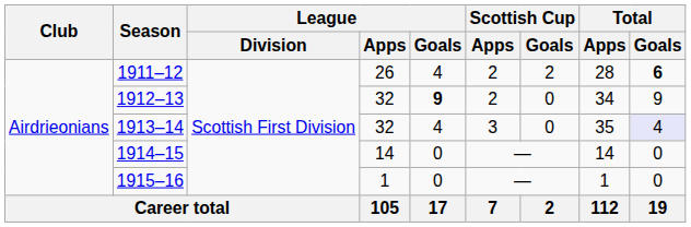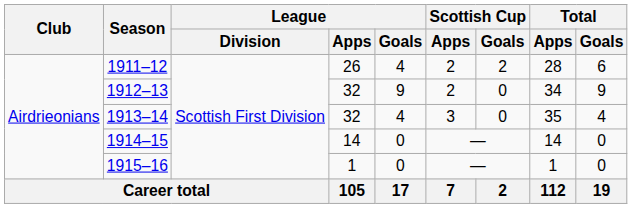1911–12 | Total / Goals: bold -> normal
1912–13 | League / Goals: bold -> normal
1913–14 | Total / Goals: lavender background -> no background
